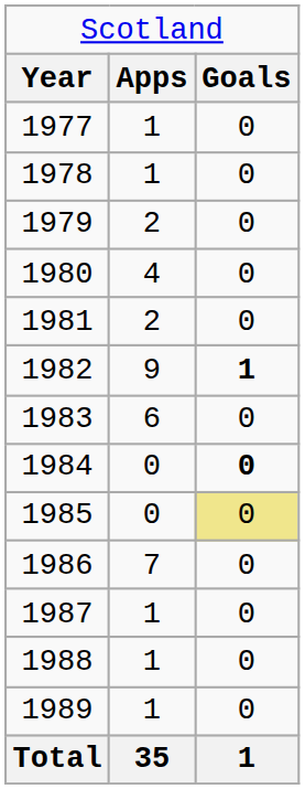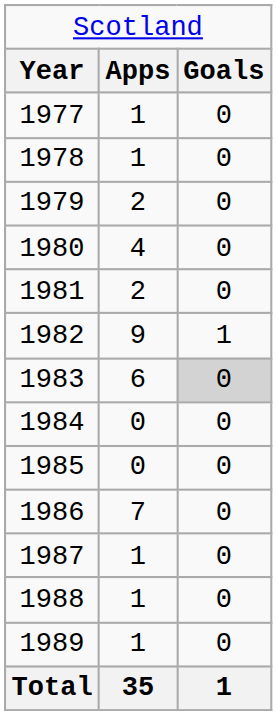1982 | column 3: bold -> normal
1983 | column 3: no background -> lightgrey background
1984 | column 3: bold -> normal
1985 | column 3: khaki background -> no background
